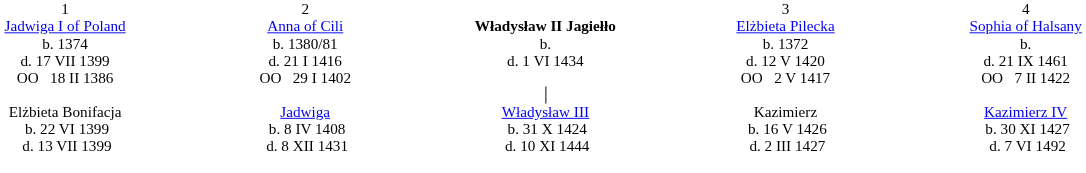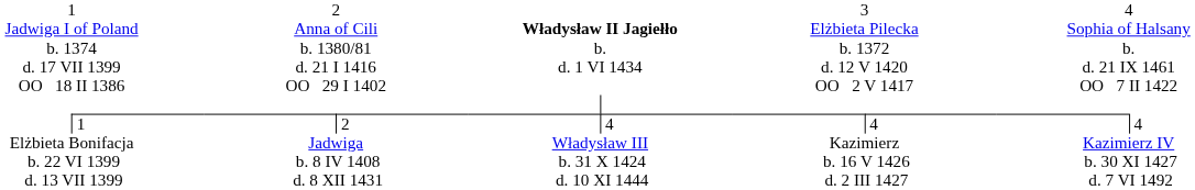+ row: 1 | 2 | 4 | 4 | 4
